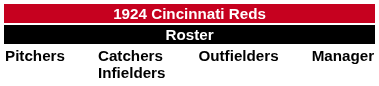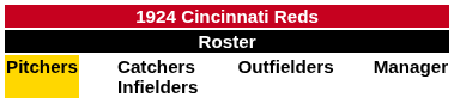Pitchers | column 1: no background -> gold background
